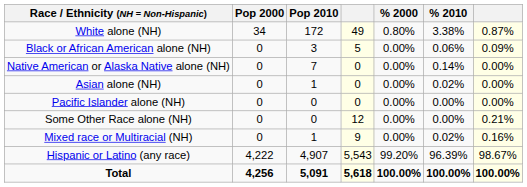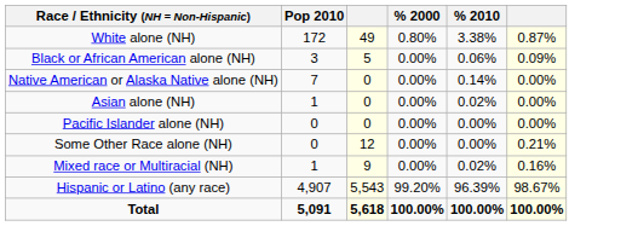- column: Pop 2000 | 34 | 0 | 0 | 0 | 0 | 0 | 0 | 4,222 | 4,256
